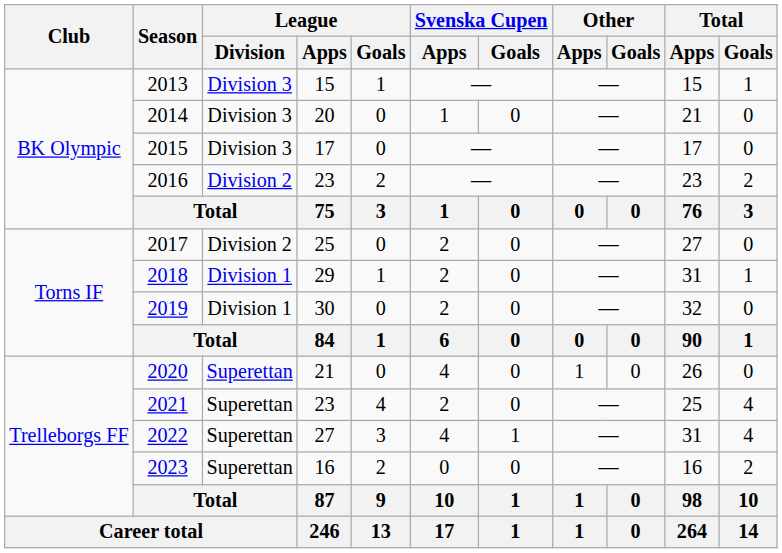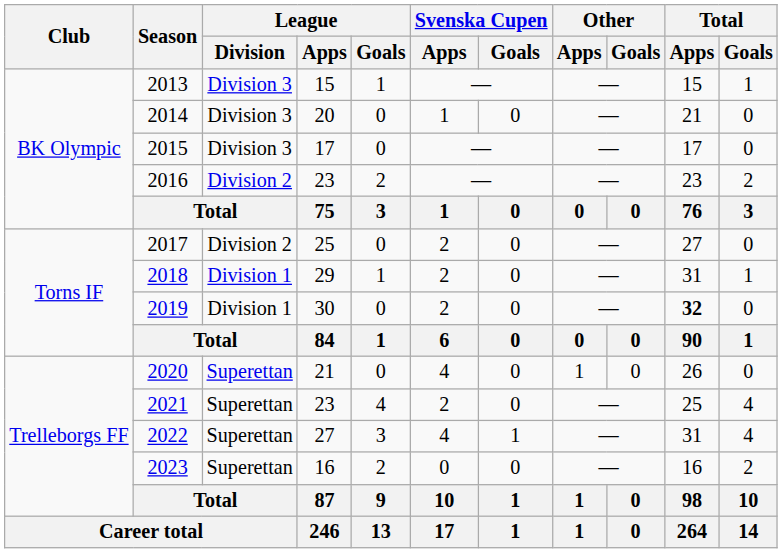2019 | Total / Apps: normal -> bold
